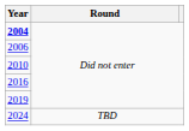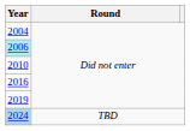2004 | Year: bold -> normal
2006 | Year: no background -> paleturquoise background
2024 | Year: no background -> lightblue background
